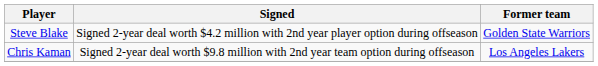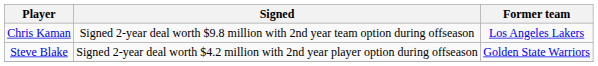rows swapped: Steve Blake <-> Chris Kaman
